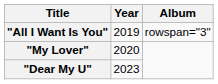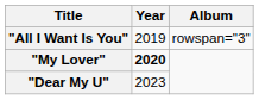"My Lover" | Year: normal -> bold
